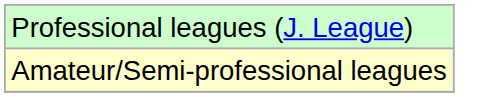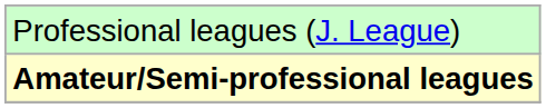row 2 | column 1: normal -> bold
